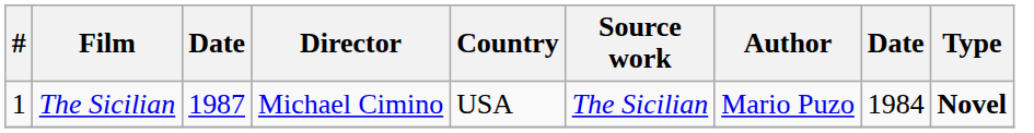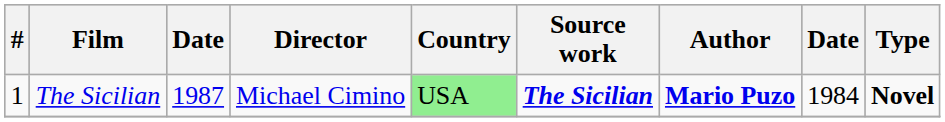row 2 | Country: no background -> lightgreen background
row 2 | Source work: normal -> bold
row 2 | Author: normal -> bold
